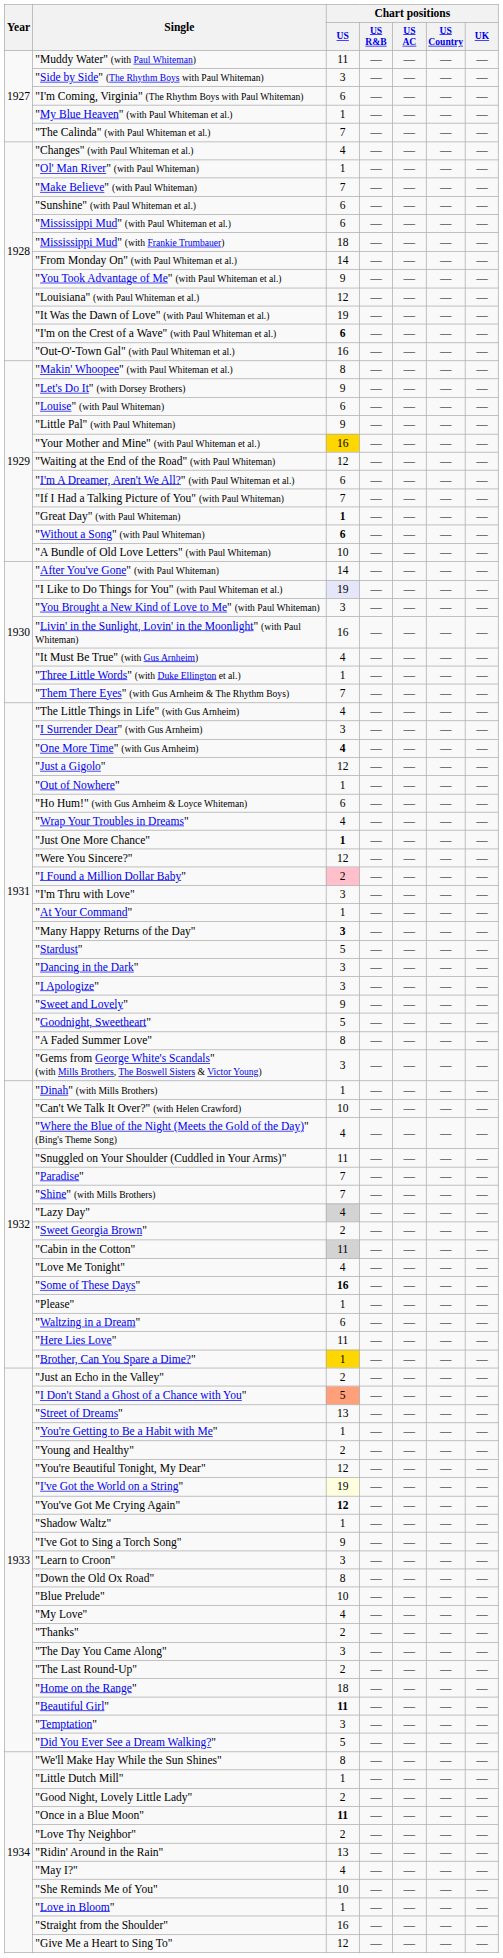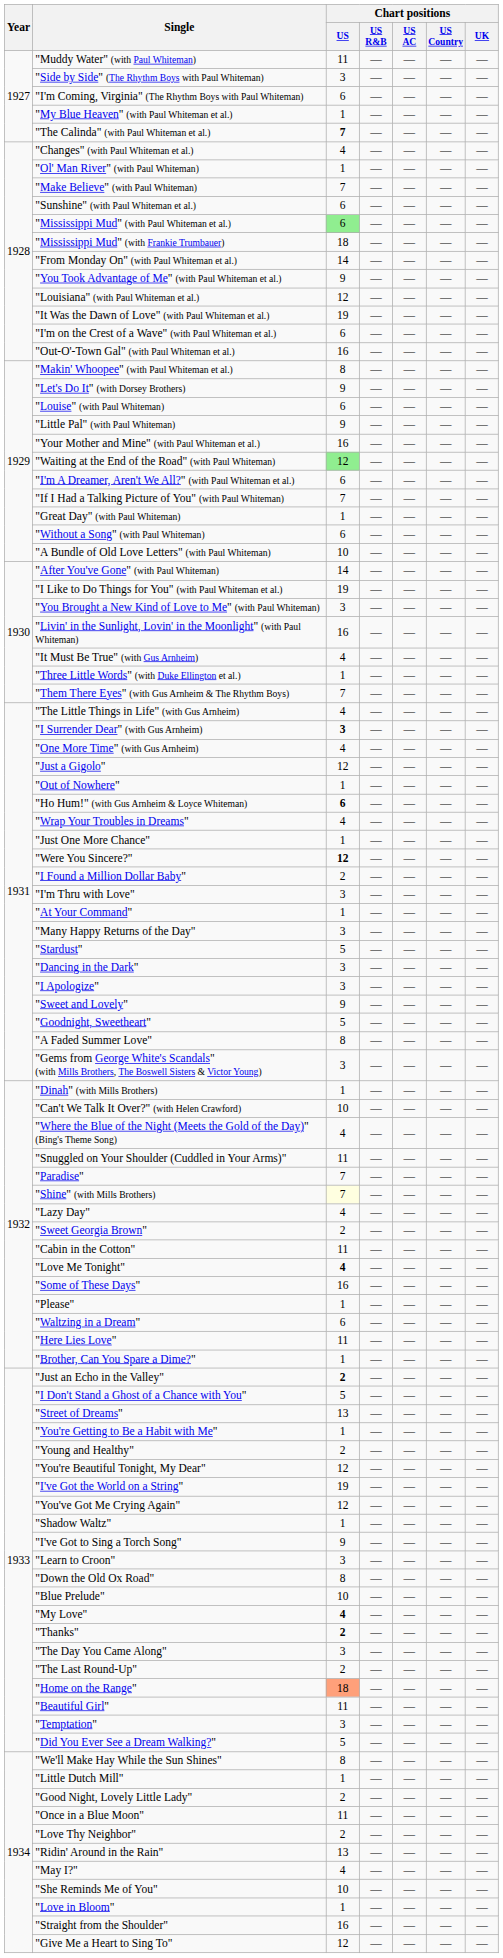"The Calinda" (with Paul Whiteman et al.) | Chart positions / US: normal -> bold
"Mississippi Mud" (with Paul Whiteman et al.) | Chart positions / US: no background -> lightgreen background
"I'm on the Crest of a Wave" (with Paul Whiteman et al.) | Chart positions / US: bold -> normal
"Your Mother and Mine" (with Paul Whiteman et al.) | Chart positions / US: gold background -> no background
"Waiting at the End of the Road" (with Paul Whiteman) | Chart positions / US: no background -> lightgreen background
"Great Day" (with Paul Whiteman) | Chart positions / US: bold -> normal
"Without a Song" (with Paul Whiteman) | Chart positions / US: bold -> normal
"I Like to Do Things for You" (with Paul Whiteman et al.) | Chart positions / US: lavender background -> no background
"I Surrender Dear" (with Gus Arnheim) | Chart positions / US: normal -> bold
"One More Time" (with Gus Arnheim) | Chart positions / US: bold -> normal
"Ho Hum!" (with Gus Arnheim & Loyce Whiteman) | Chart positions / US: normal -> bold
"Just One More Chance" | Chart positions / US: bold -> normal
"Were You Sincere?" | Chart positions / US: normal -> bold
"I Found a Million Dollar Baby" | Chart positions / US: pink background -> no background
"Many Happy Returns of the Day" | Chart positions / US: bold -> normal
"Shine" (with Mills Brothers) | Chart positions / US: no background -> lightyellow background
"Lazy Day" | Chart positions / US: lightgrey background -> no background
"Cabin in the Cotton" | Chart positions / US: lightgrey background -> no background
"Love Me Tonight" | Chart positions / US: normal -> bold
"Some of These Days" | Chart positions / US: bold -> normal
"Brother, Can You Spare a Dime?" | Chart positions / US: gold background -> no background
"Just an Echo in the Valley" | Chart positions / US: normal -> bold
"I Don't Stand a Ghost of a Chance with You" | Chart positions / US: lightsalmon background -> no background
"I've Got the World on a String" | Chart positions / US: lightyellow background -> no background
"You've Got Me Crying Again" | Chart positions / US: bold -> normal
"My Love" | Chart positions / US: normal -> bold
"Thanks" | Chart positions / US: normal -> bold
"Home on the Range" | Chart positions / US: no background -> lightsalmon background
"Beautiful Girl" | Chart positions / US: bold -> normal
"Once in a Blue Moon" | Chart positions / US: bold -> normal
